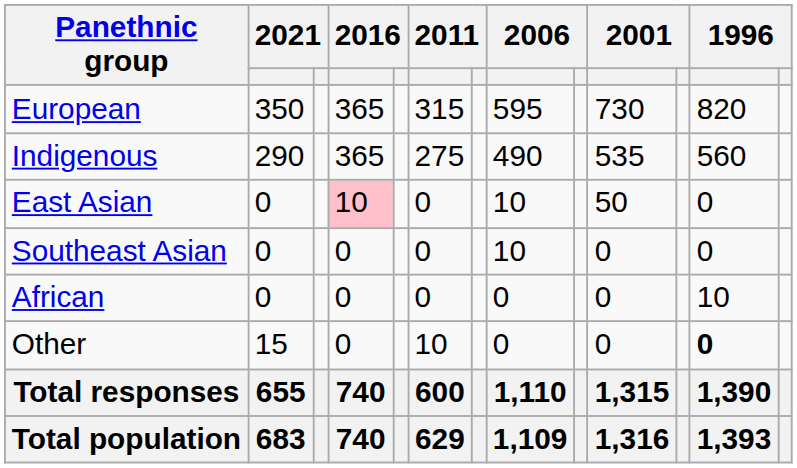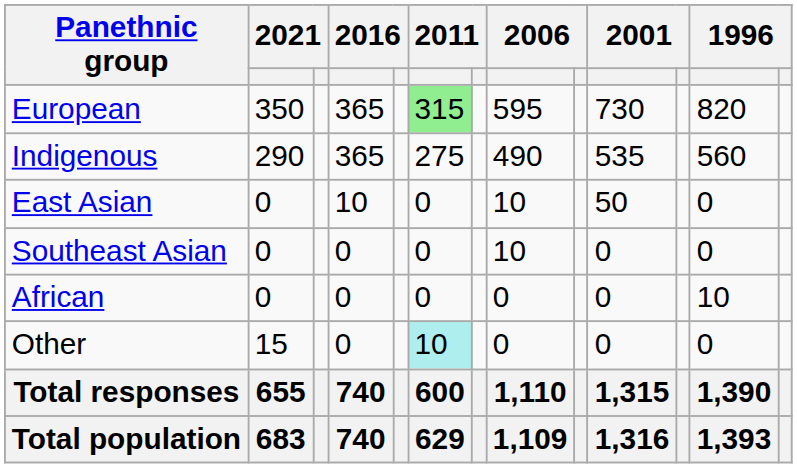European | column 6: no background -> lightgreen background
East Asian | column 4: pink background -> no background
Other | column 6: no background -> paleturquoise background
Other | column 12: bold -> normal
